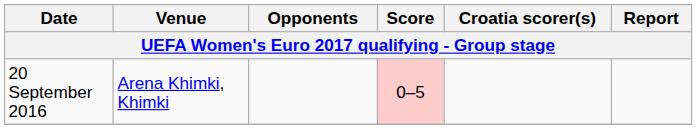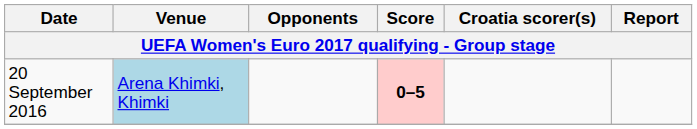20 September 2016 | Venue: no background -> lightblue background
20 September 2016 | Score: normal -> bold
